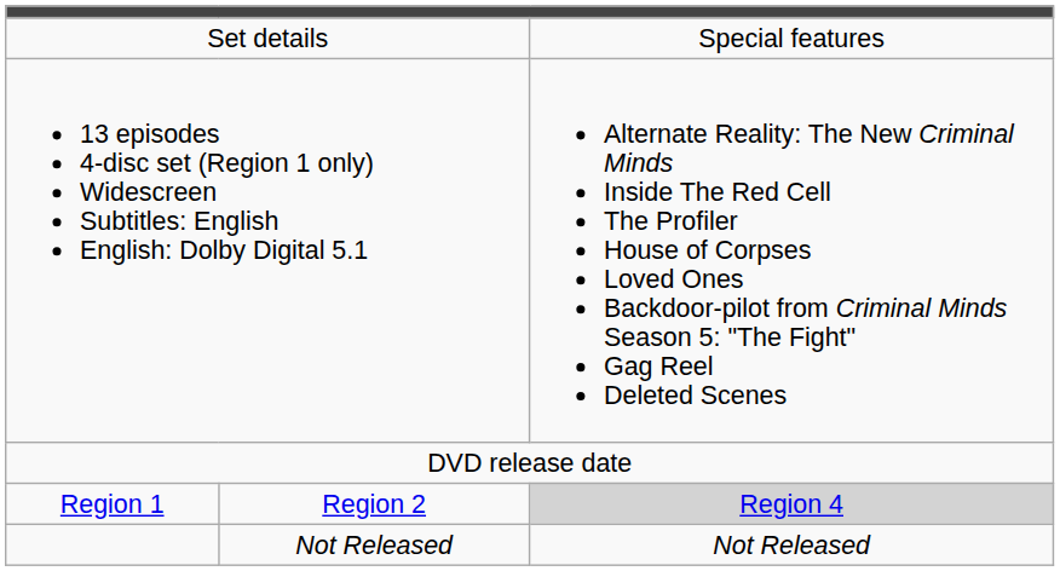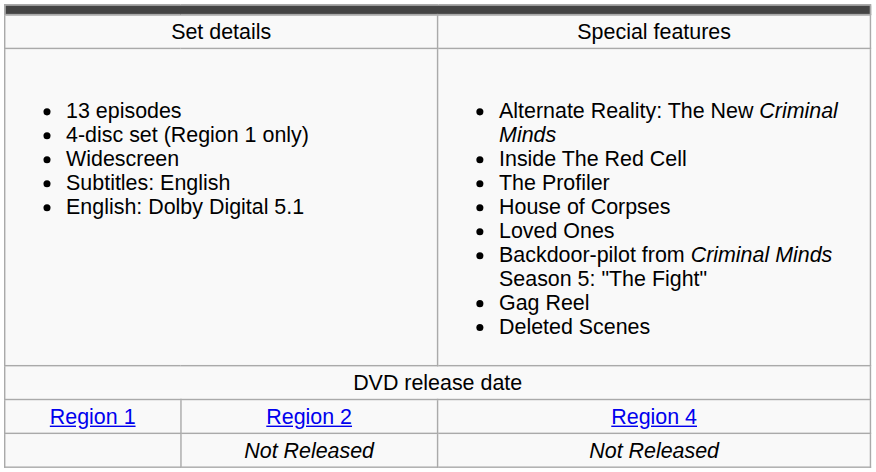Region 1 | column 3: lightgrey background -> no background
